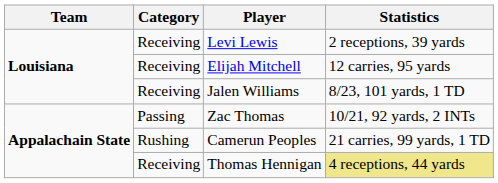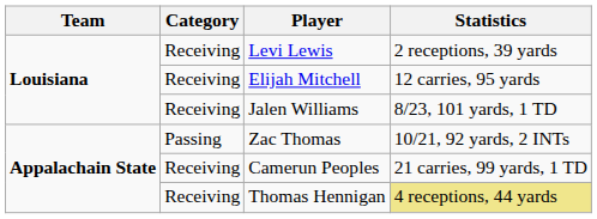Camerun Peoples | Category: Rushing -> Receiving
